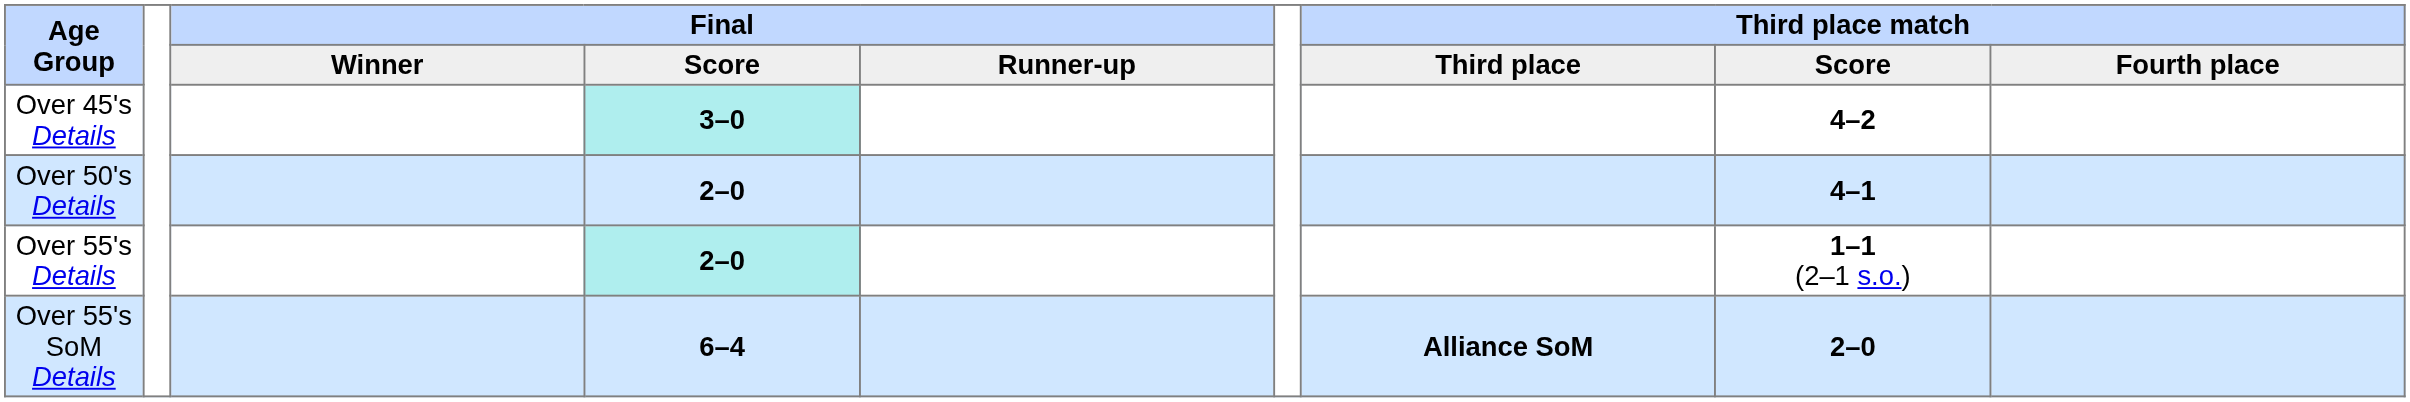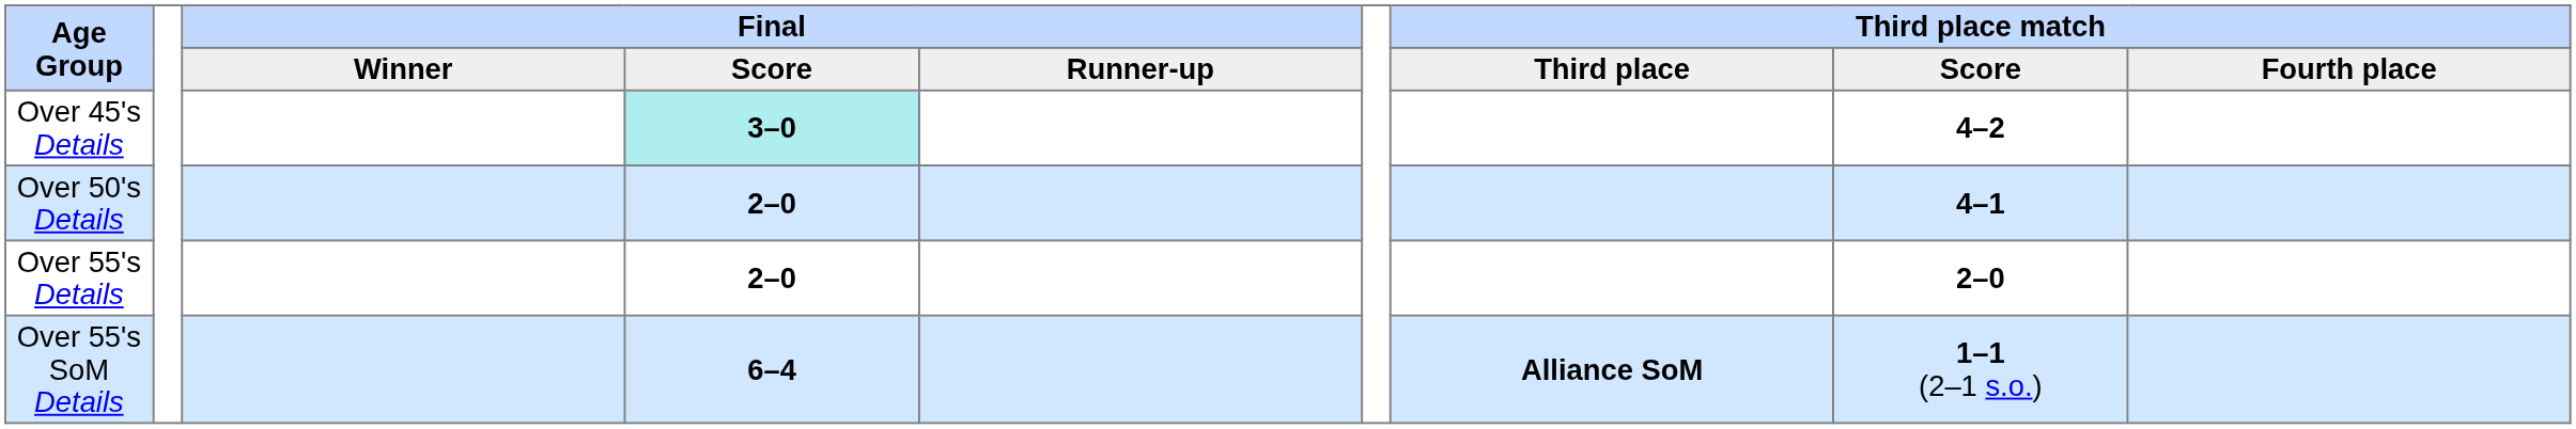Over 55's Details | Final / Score: paleturquoise background -> no background
Over 55's Details | Third place match / Score: 1–1 (2–1 s.o.) -> 2–0
Over 55's SoM Details | Third place match / Score: 2–0 -> 1–1 (2–1 s.o.)
